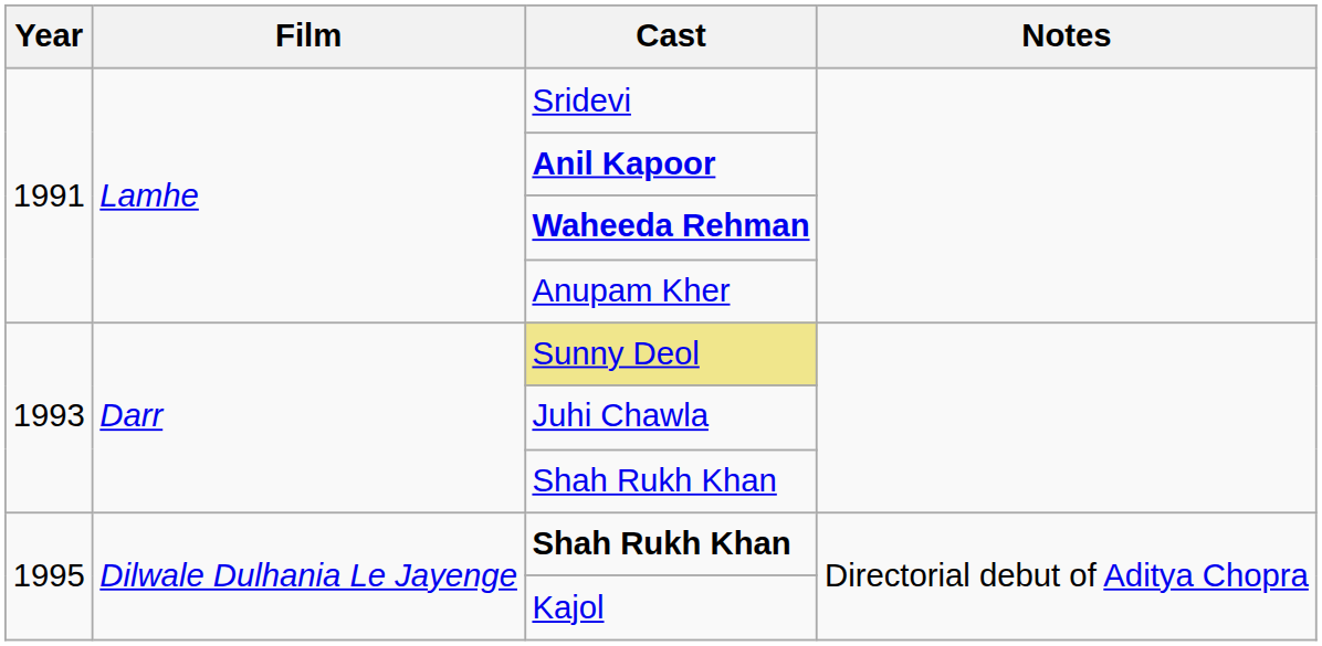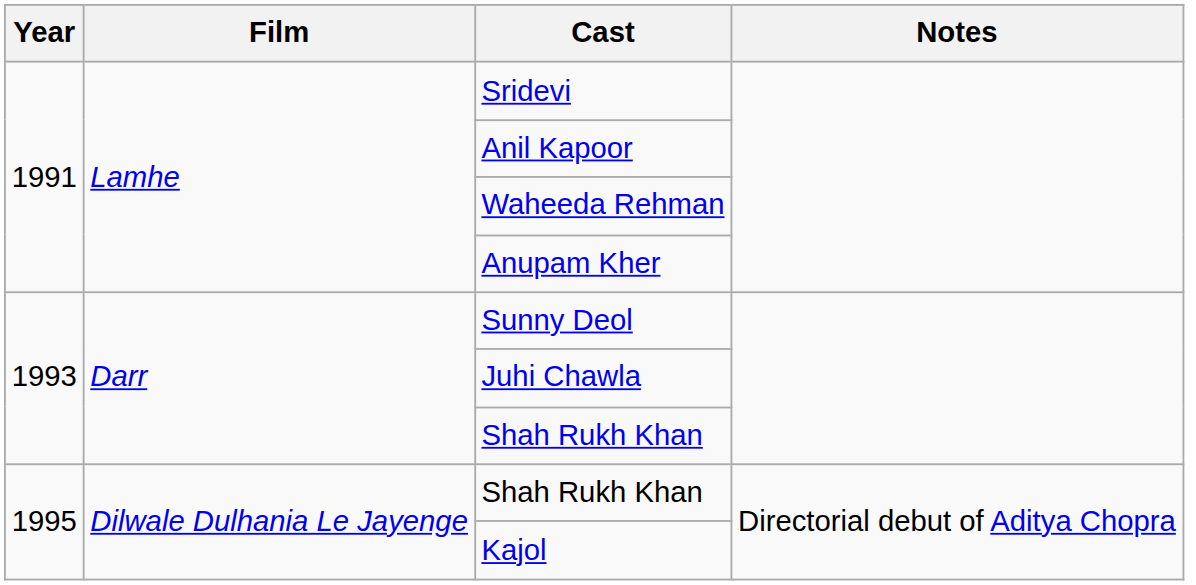Anil Kapoor | Cast: bold -> normal
Waheeda Rehman | Cast: bold -> normal
Sunny Deol | Cast: khaki background -> no background
1995 / Shah Rukh Khan | Cast: bold -> normal
